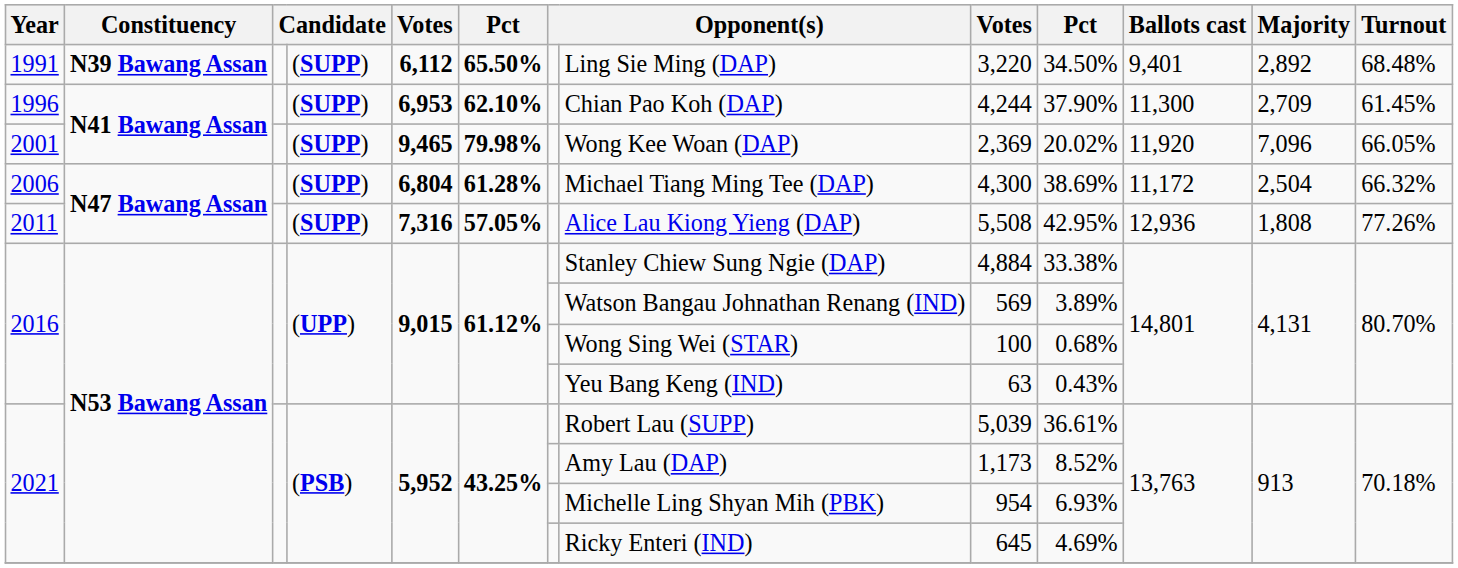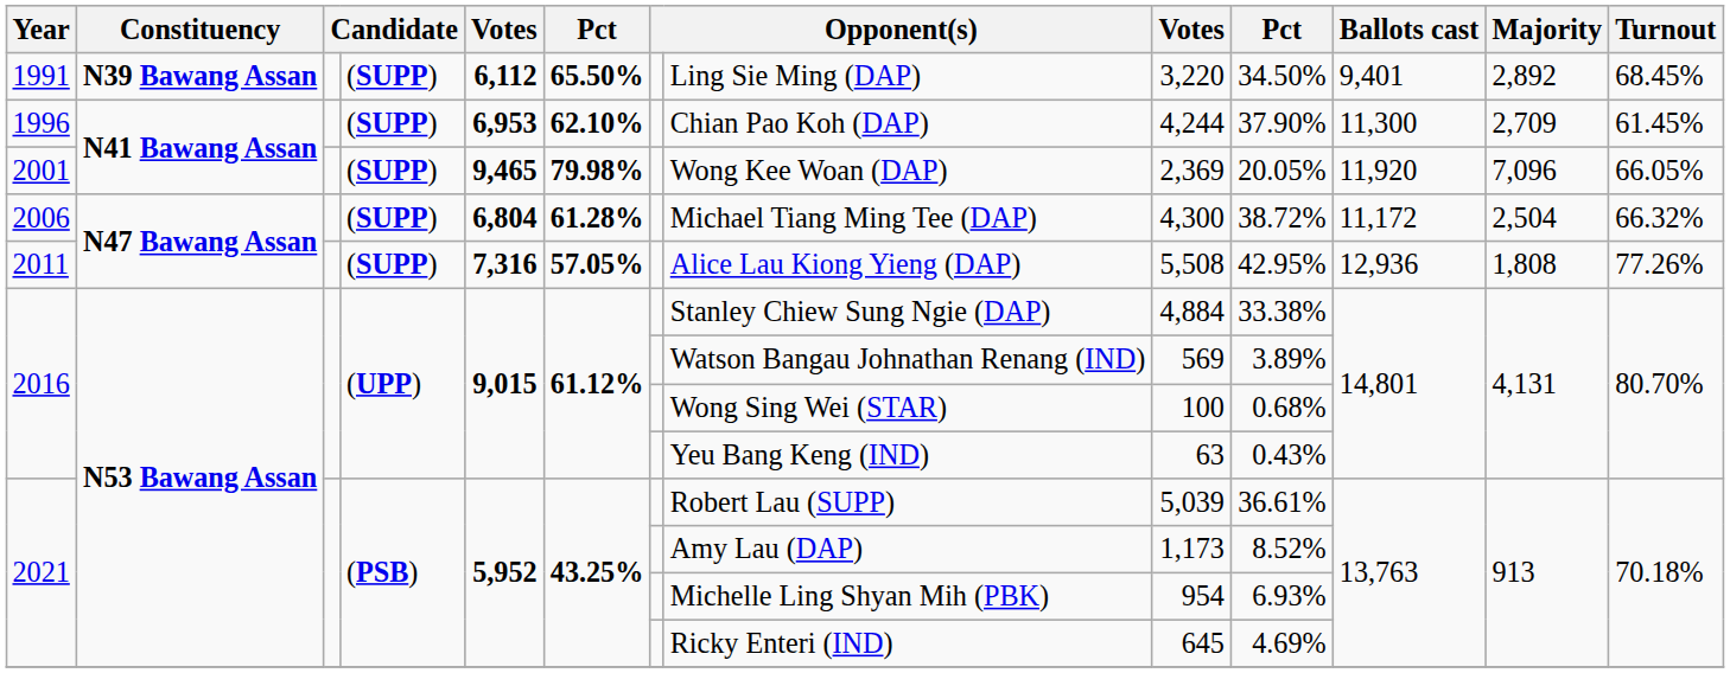1991 | Turnout: 68.48% -> 68.45%
2001 | column 10: 20.02% -> 20.05%
2006 | column 10: 38.69% -> 38.72%
